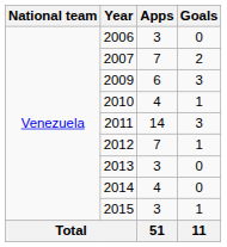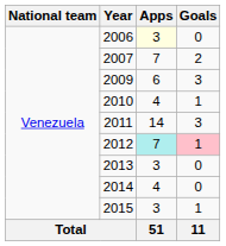2006 | Apps: no background -> lightyellow background
2012 | Apps: no background -> paleturquoise background
2012 | Goals: no background -> pink background
